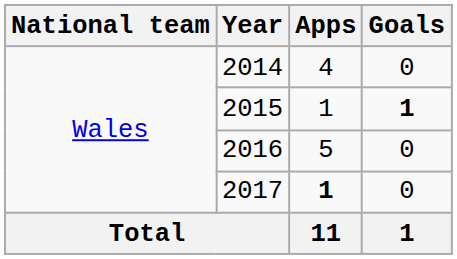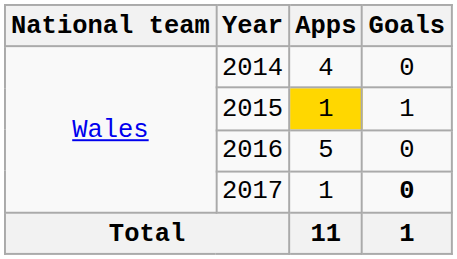2015 | Apps: no background -> gold background
2015 | Goals: bold -> normal
2017 | Apps: bold -> normal
2017 | Goals: normal -> bold
